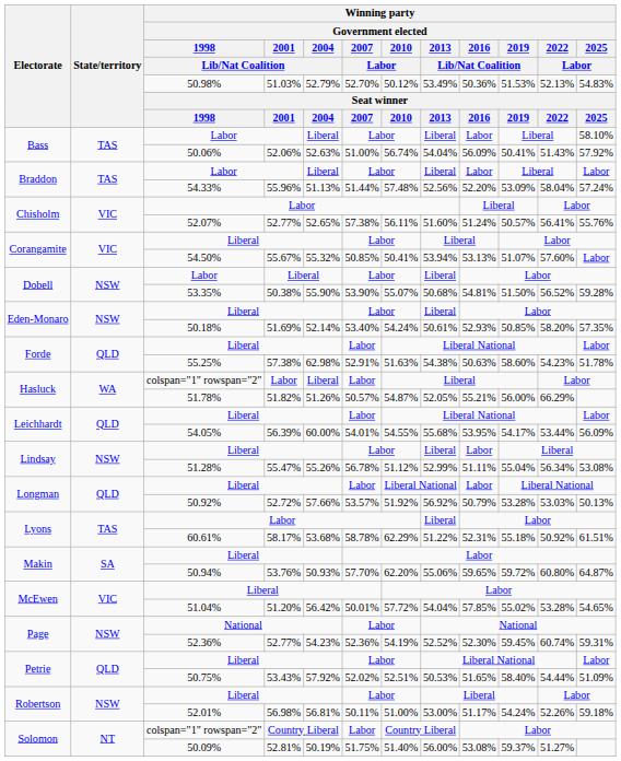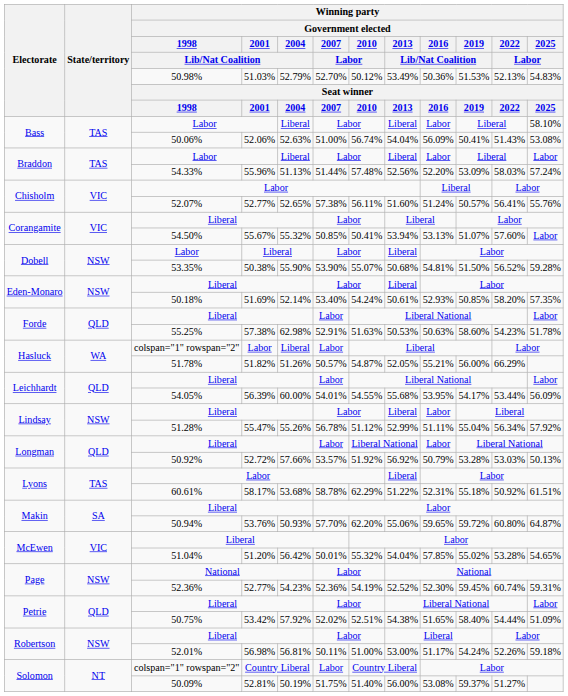50.06% | Winning party / Government elected / 2025 / Labor: 57.92% -> 53.08%
54.33% | Winning party / Government elected / 2022 / Labor: 58.04% -> 58.03%
55.25% | column 8: 54.38% -> 50.53%
51.28% | Winning party / Government elected / 2025 / Labor: 53.08% -> 57.92%
51.04% | Winning party / Government elected / 2010 / Labor: 57.72% -> 55.32%
50.75% | column 4: 53.43% -> 53.42%
50.75% | column 8: 50.53% -> 54.38%
